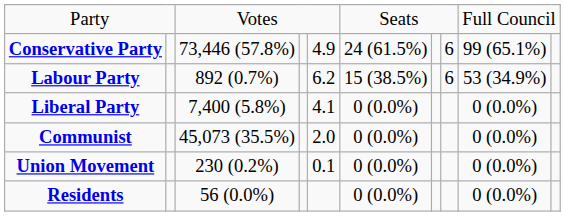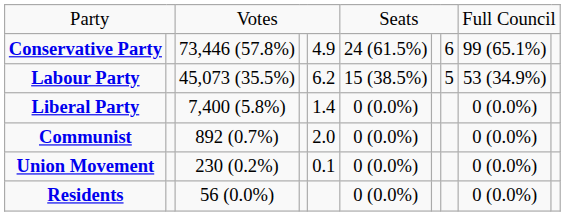Labour Party | column 3: 892 (0.7%) -> 45,073 (35.5%)
Labour Party | column 8: 6 -> 5
Liberal Party | column 5: 4.1 -> 1.4
Communist | column 3: 45,073 (35.5%) -> 892 (0.7%)
